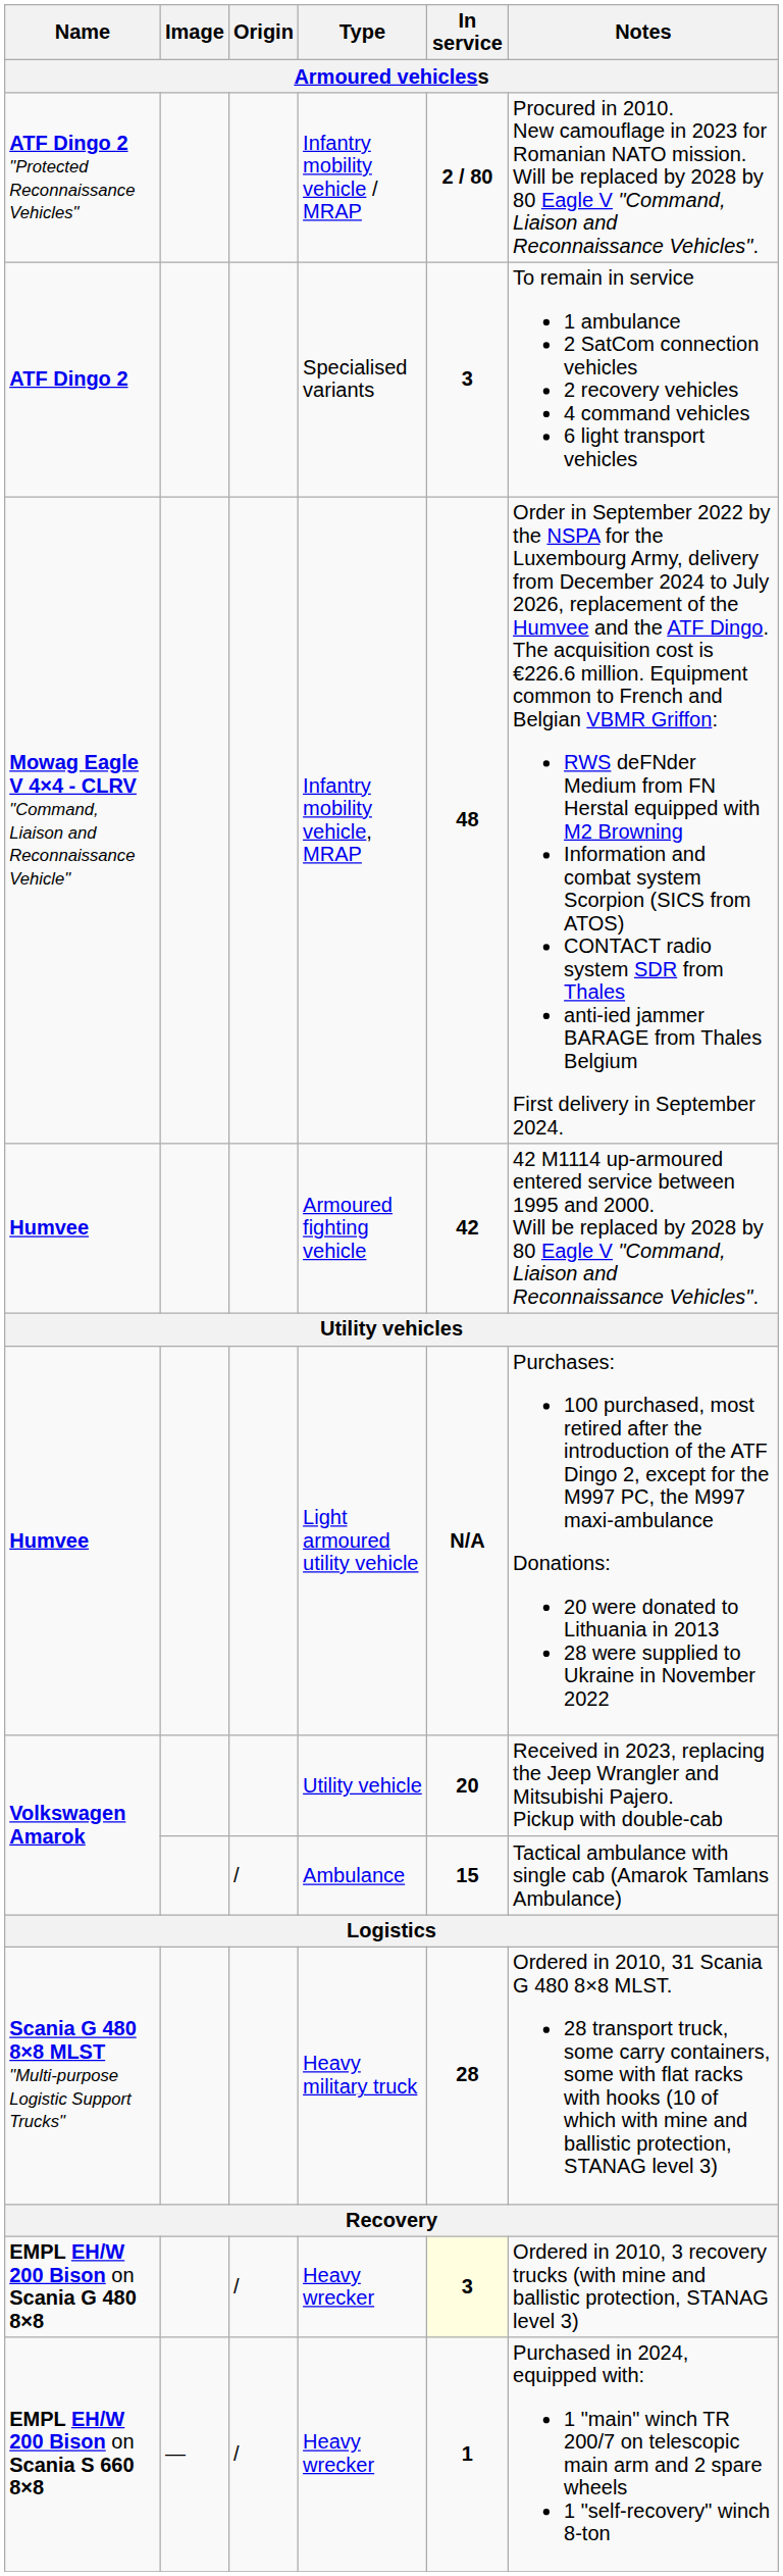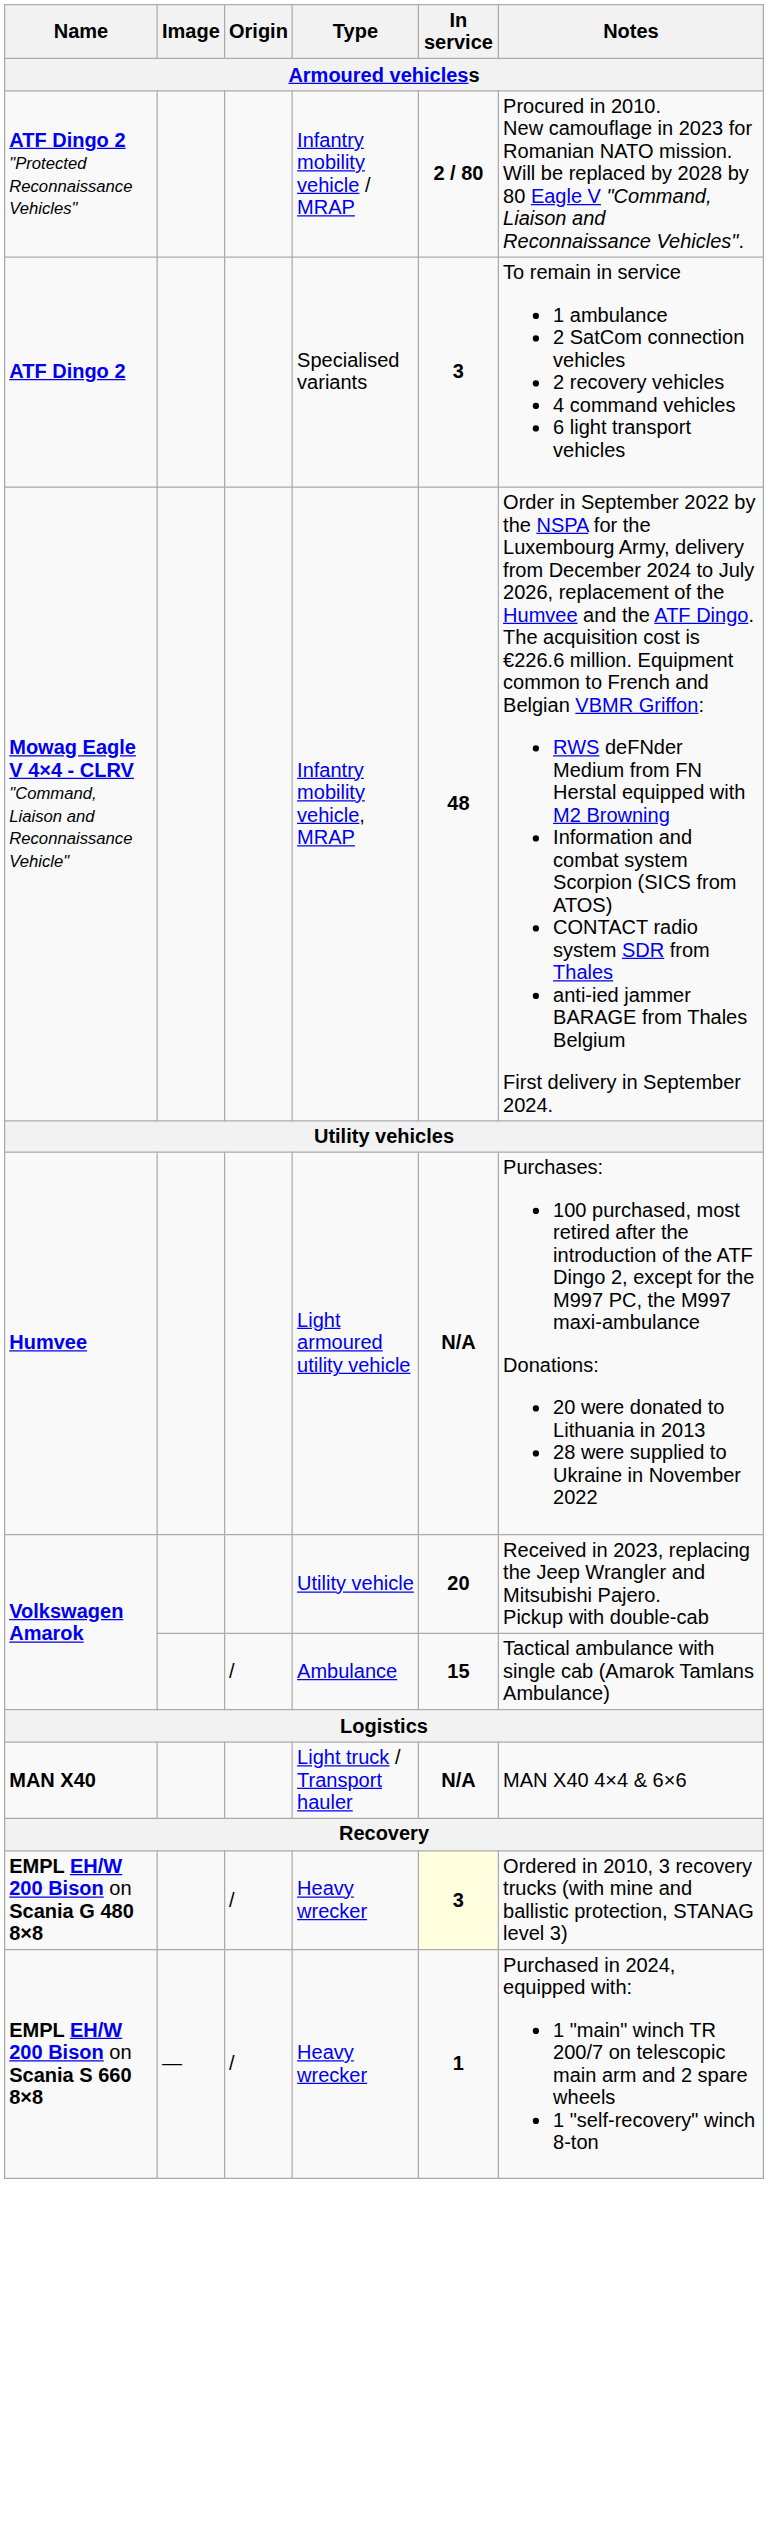- row: Humvee | Armoured fighting vehicle | 42 | 42 M1114 up-armoured entered service between 1995 and 2000. Will be replaced by 2028 by 80 Eagle V "Command, Liaison and Reconnaissance Vehicles".
+ row: MAN X40 | Light truck / Transport hauler | N/A | MAN X40 4×4 & 6×6
- row: Scania G 480 8×8 MLST "Multi-purpose Logistic Support Trucks" | Heavy military truck | 28 | Ordered in 2010, 31 Scania G 480 8×8 MLST. 28 transport truck, some carry containers, some with flat racks with hooks (10 of which with mine and ballistic protection, STANAG level 3)
